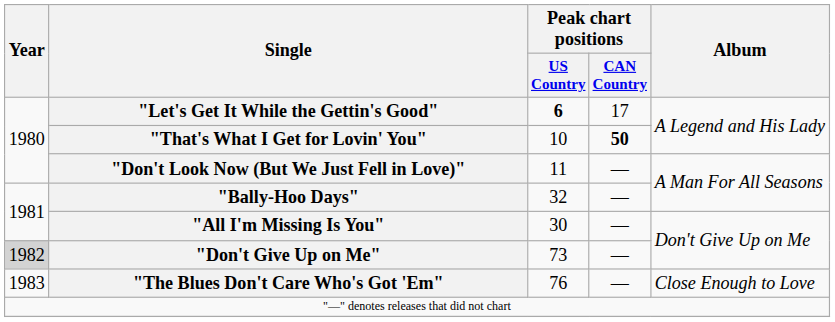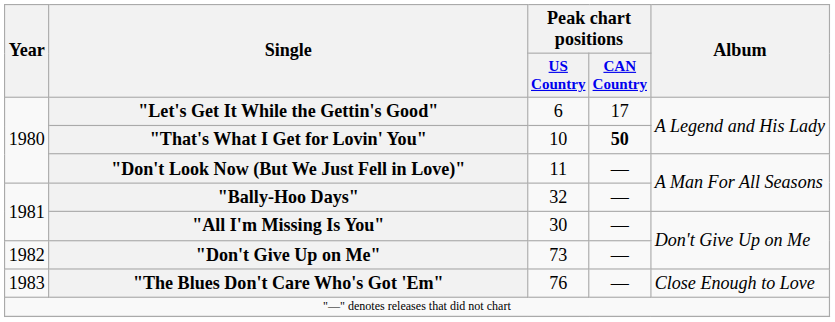"Let's Get It While the Gettin's Good" | Peak chart positions / US Country: bold -> normal
"Don't Give Up on Me" | Year: lightgrey background -> no background
